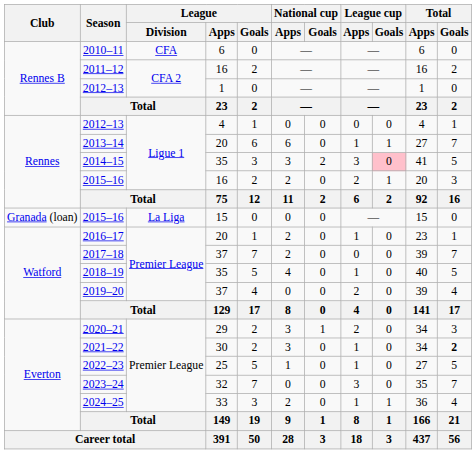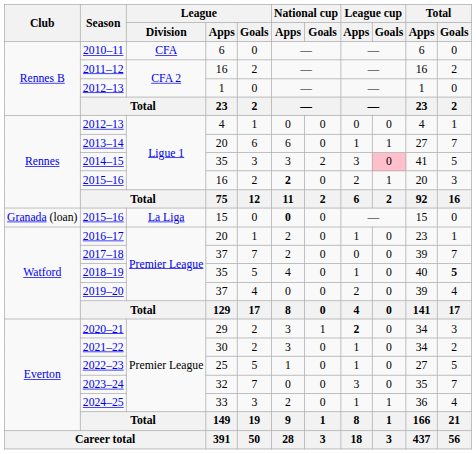2015–16 / 16 | National cup / Apps: normal -> bold
2015–16 / 15 | National cup / Apps: normal -> bold
2018–19 | Total / Goals: normal -> bold
2020–21 | League cup / Apps: normal -> bold
2021–22 | Total / Goals: bold -> normal
